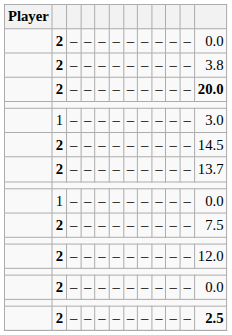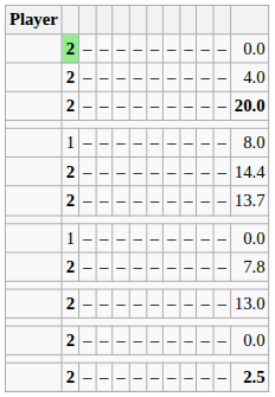row 2 | column 2: no background -> lightgreen background
row 3 | column 12: 3.8 -> 4.0
row 6 | column 12: 3.0 -> 8.0
row 7 | column 12: 14.5 -> 14.4
row 11 | column 12: 7.5 -> 7.8
row 13 | column 12: 12.0 -> 13.0
